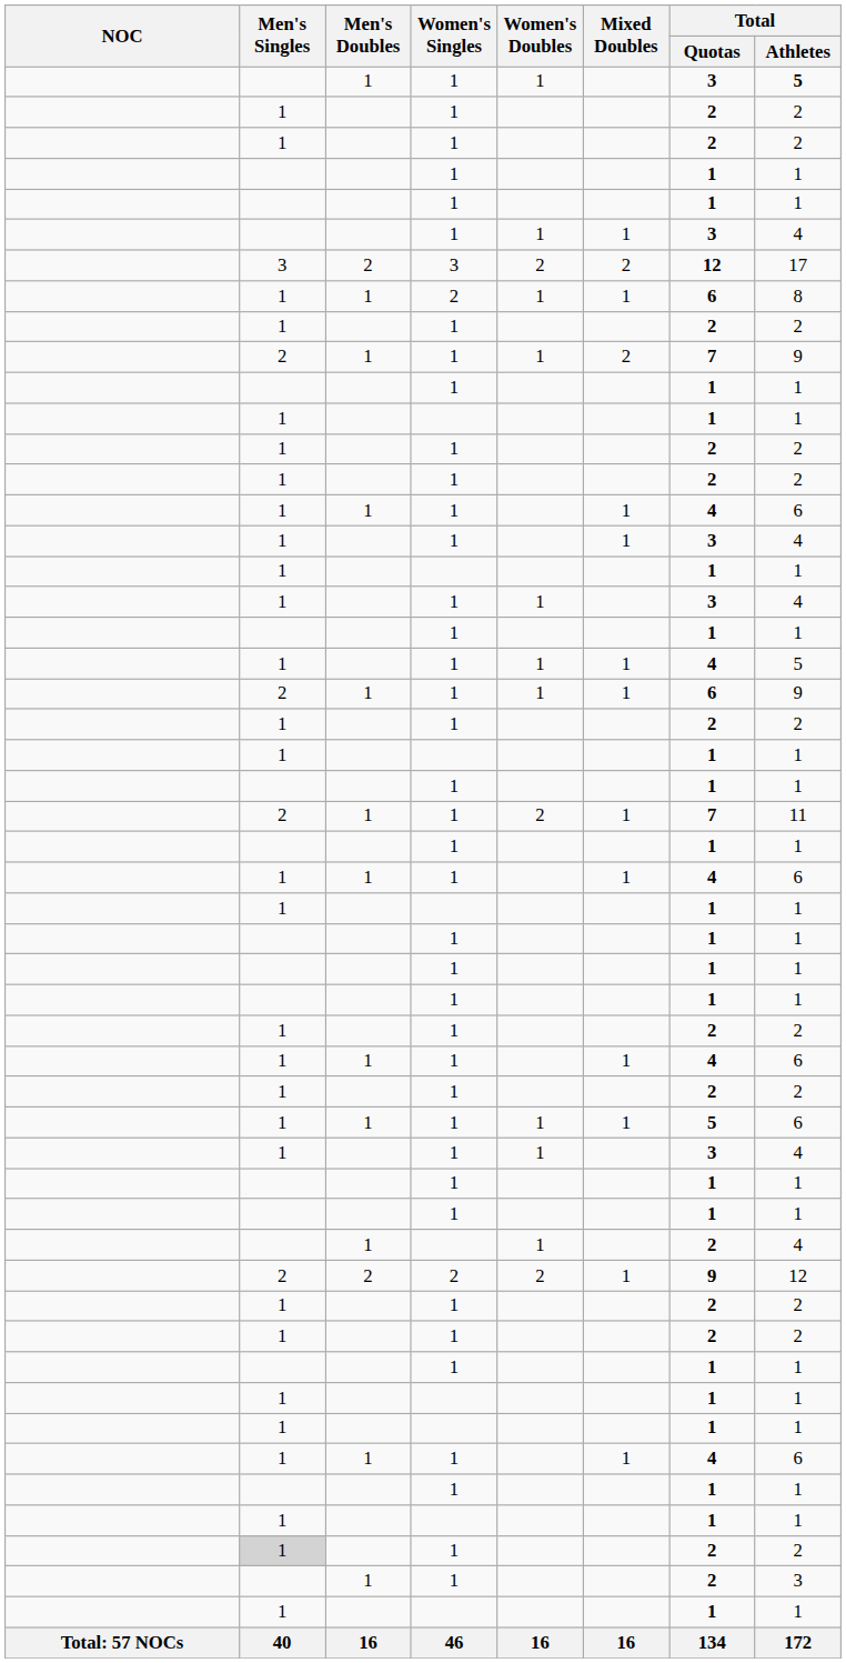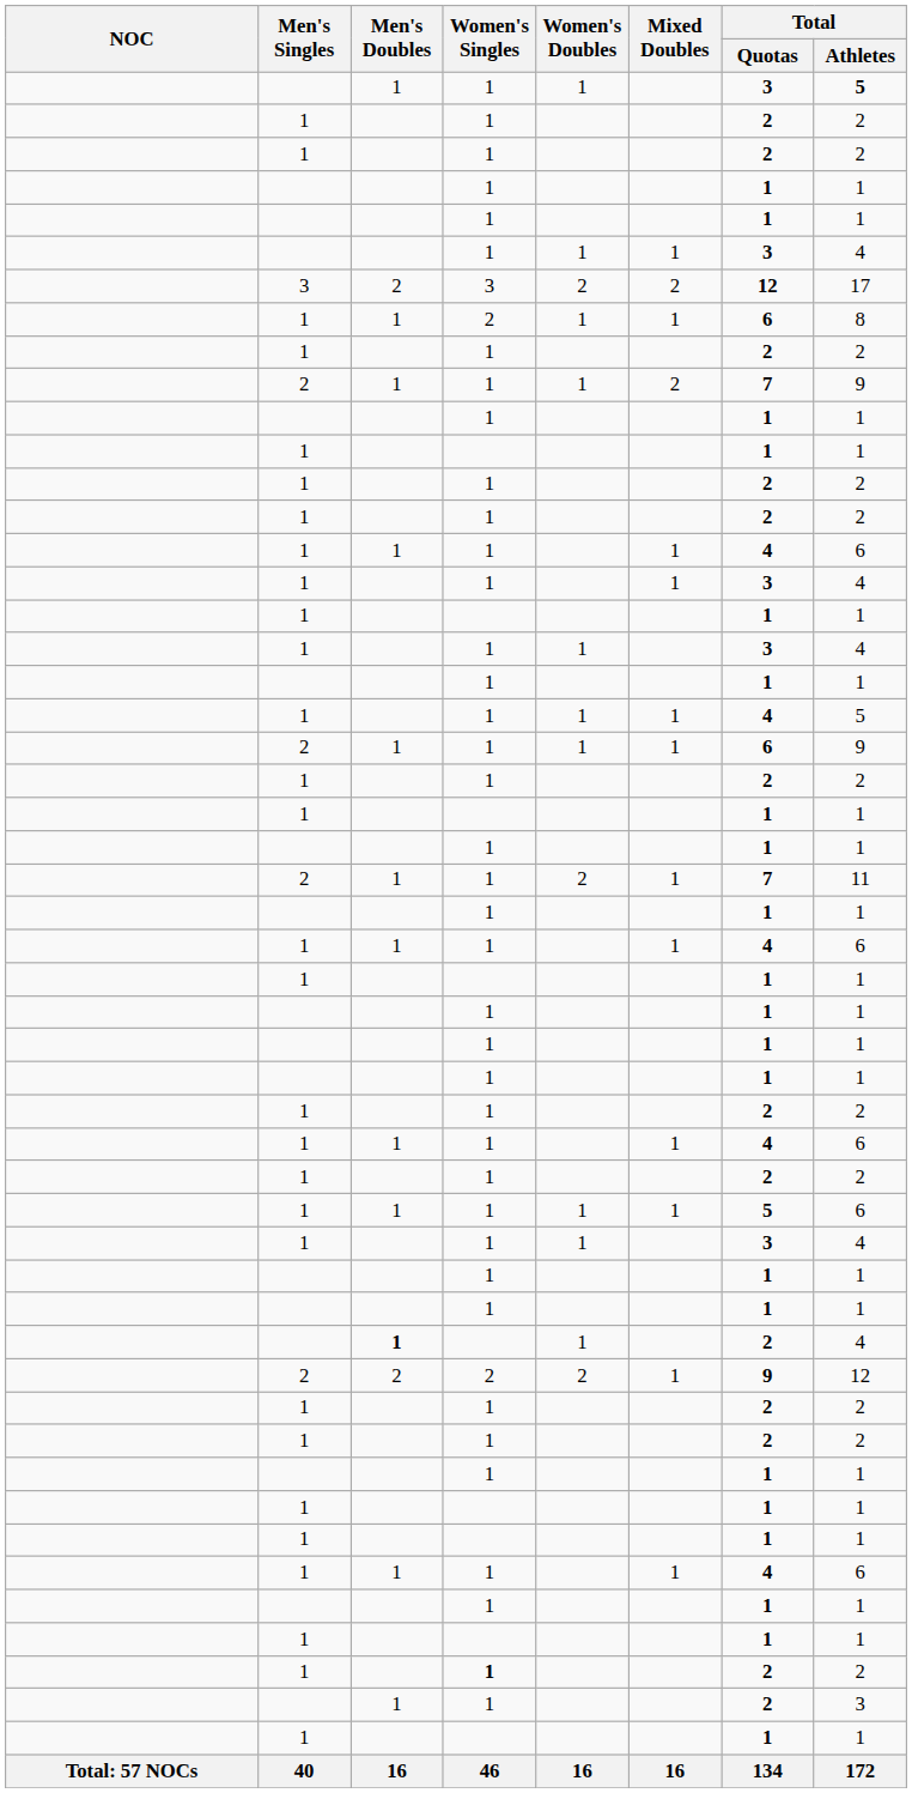row 41 | Men's Doubles: normal -> bold
row 51 | Men's Singles: lightgrey background -> no background
row 51 | Women's Singles: normal -> bold
